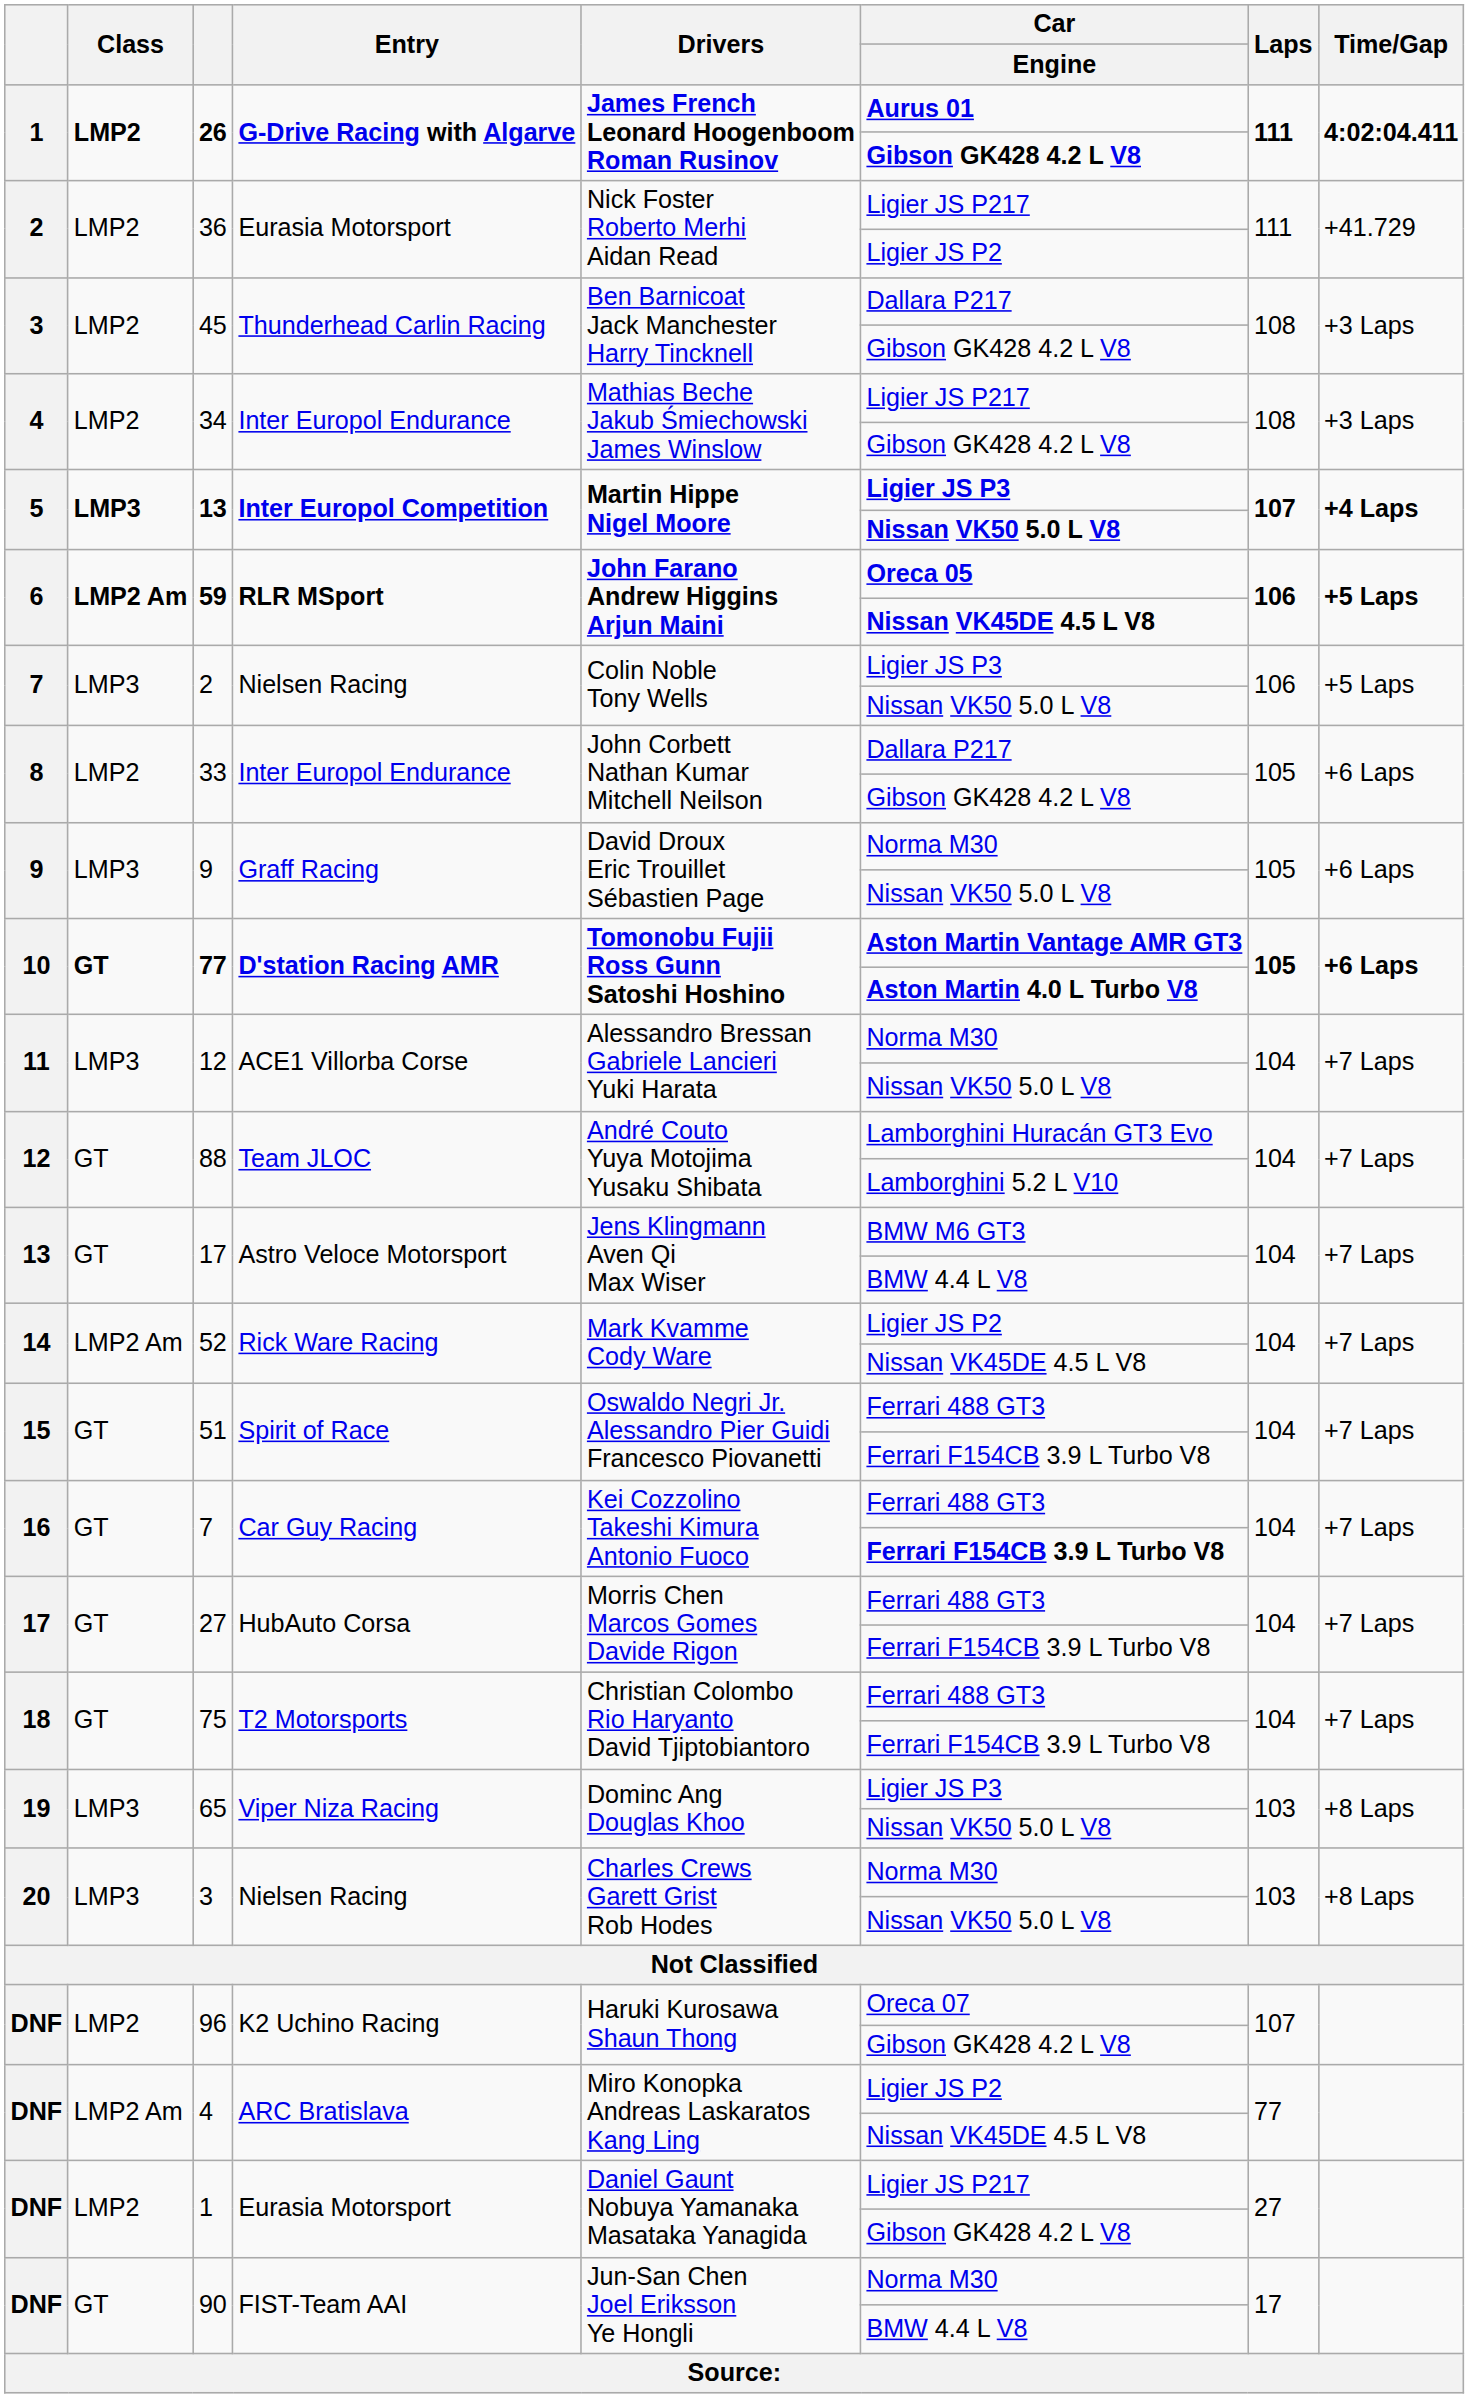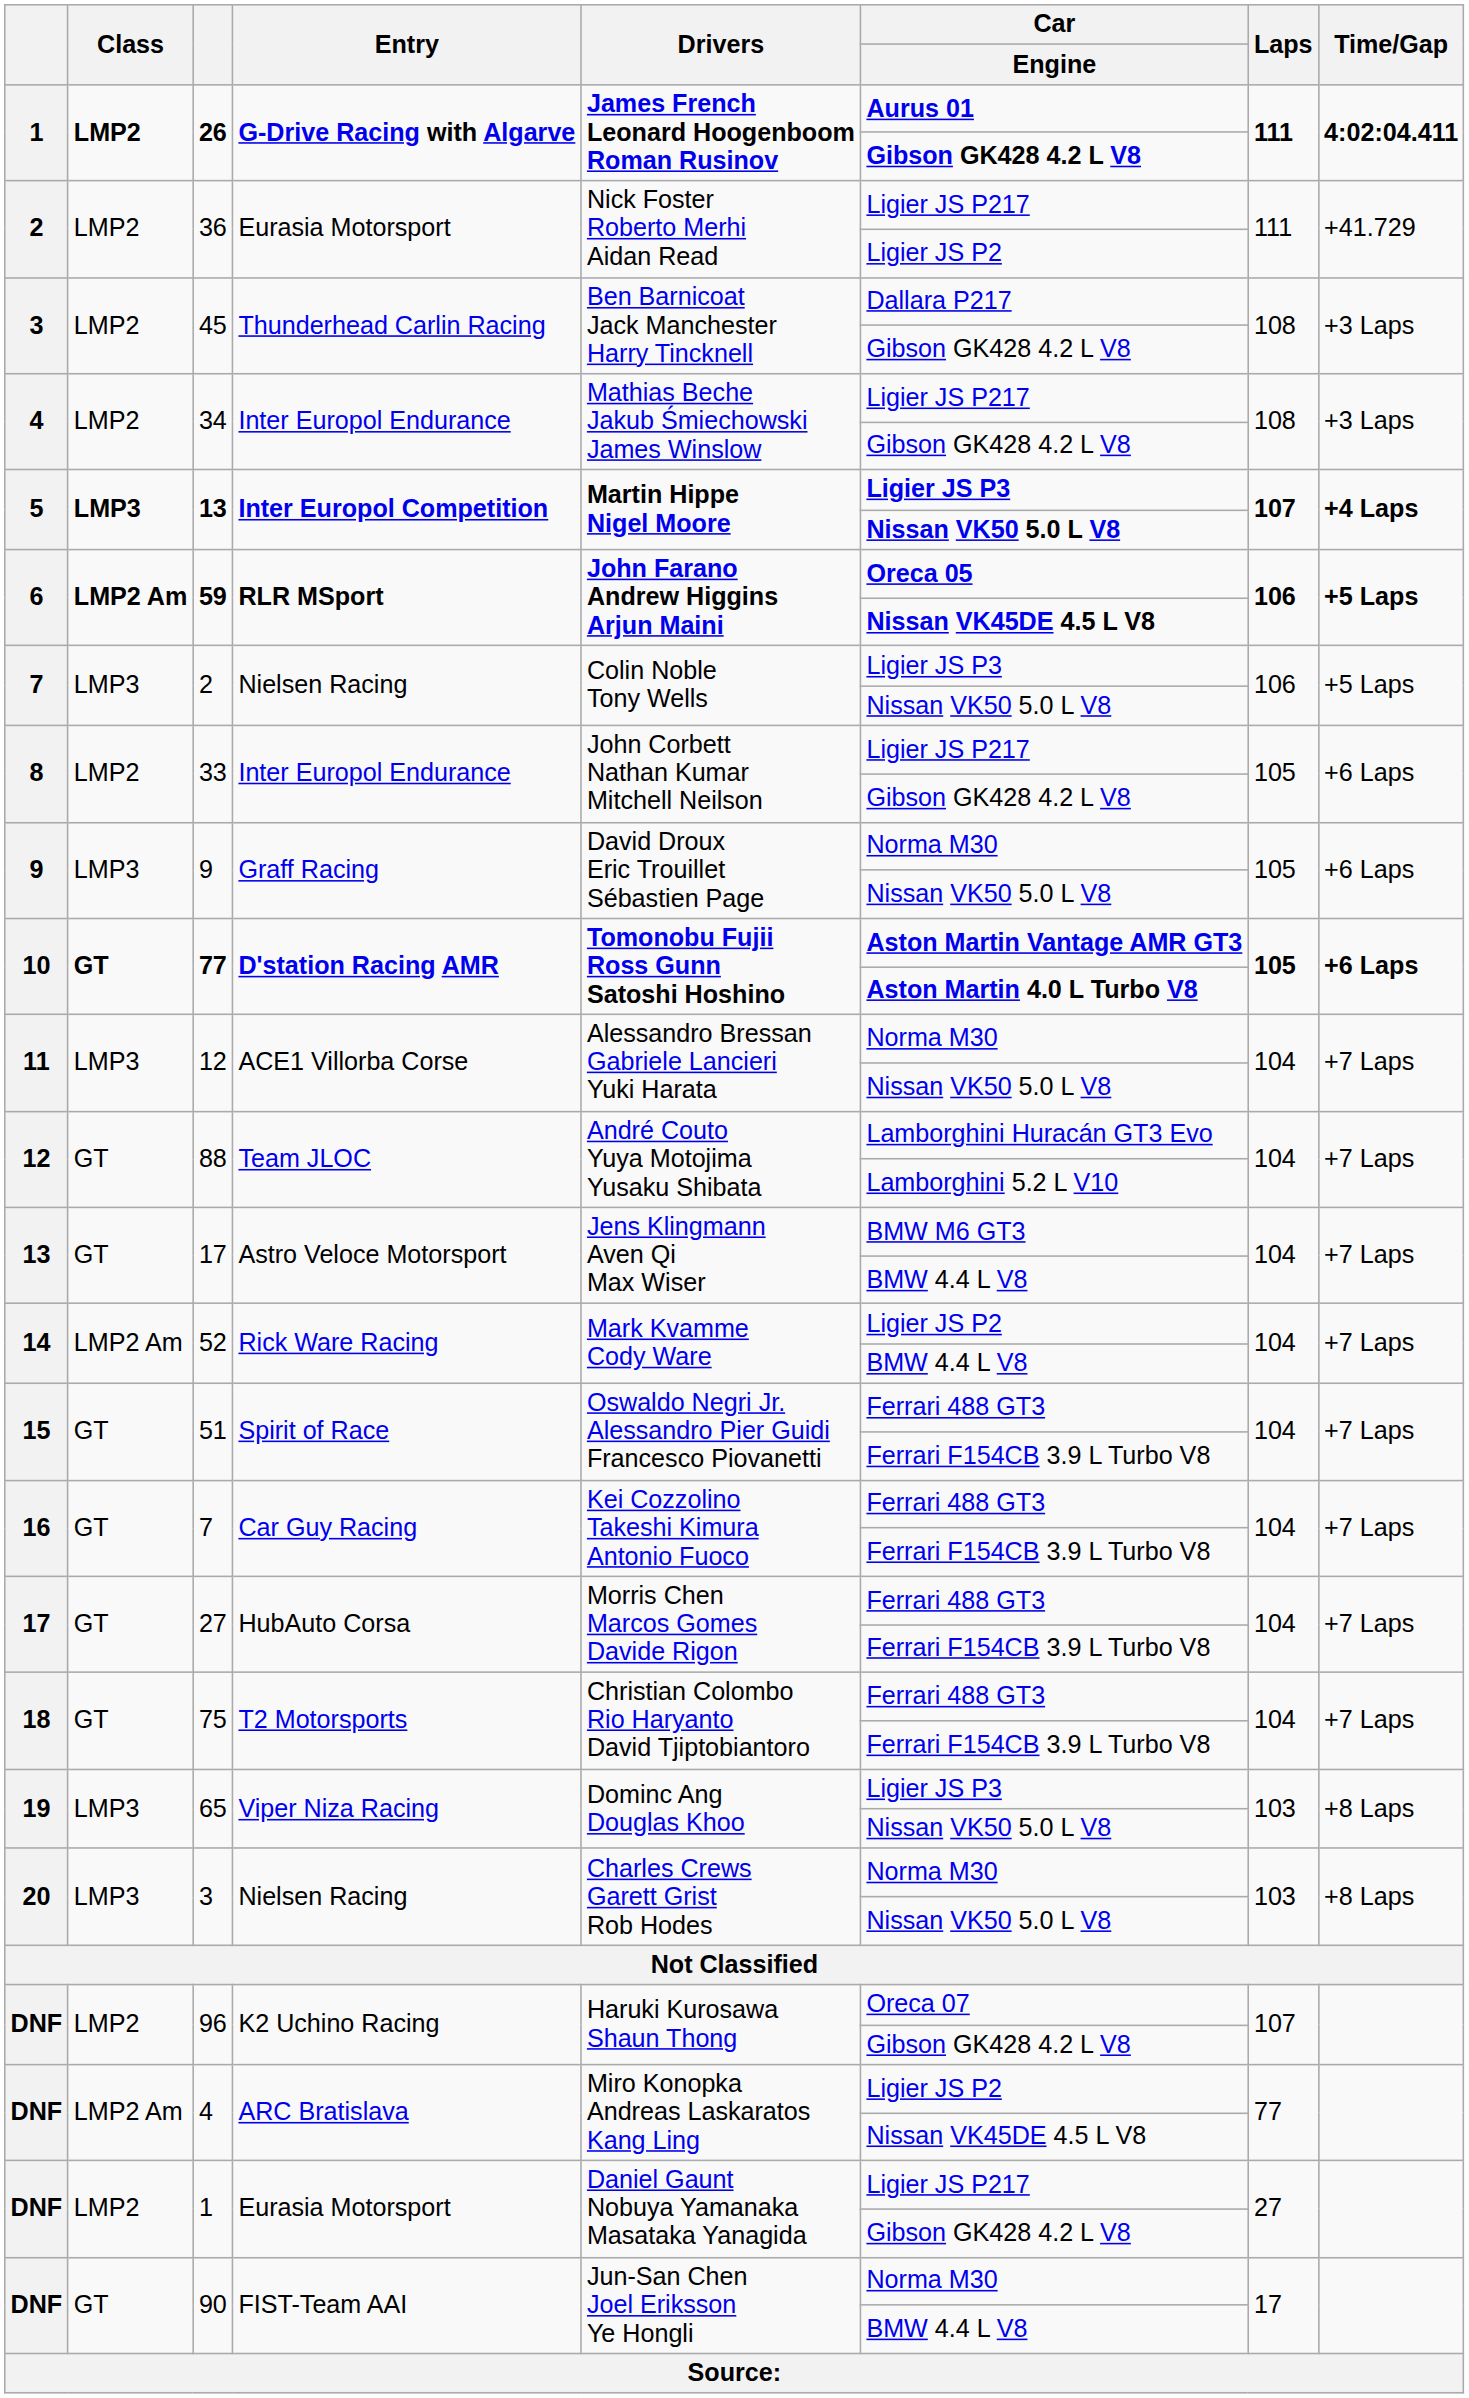row 17 | Car / Engine: Dallara P217 -> Ligier JS P217
row 30 | Car / Engine: Nissan VK45DE 4.5 L V8 -> BMW 4.4 L V8
row 34 | Car / Engine: bold -> normal
